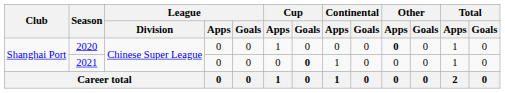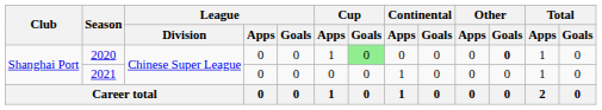2020 | Cup / Goals: no background -> lightgreen background
2020 | Other / Apps: bold -> normal
2020 | Other / Goals: normal -> bold
2021 | Cup / Goals: bold -> normal
